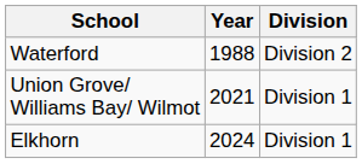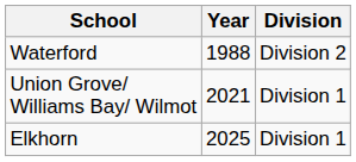Elkhorn | Year: 2024 -> 2025
